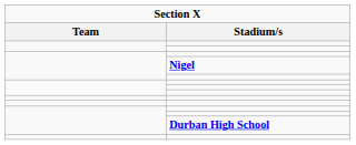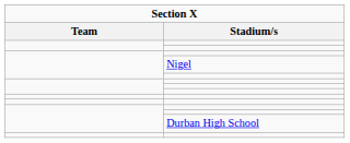Nigel | Stadium/s: bold -> normal
Durban High School | Stadium/s: bold -> normal
